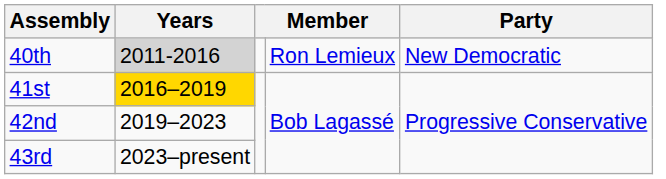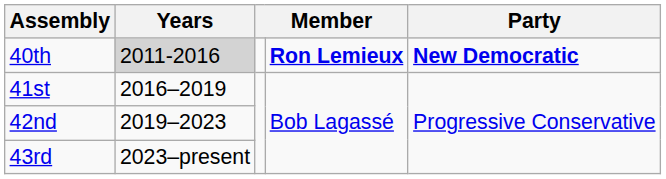40th | column 4: normal -> bold
40th | Party: normal -> bold
41st | Years: gold background -> no background
